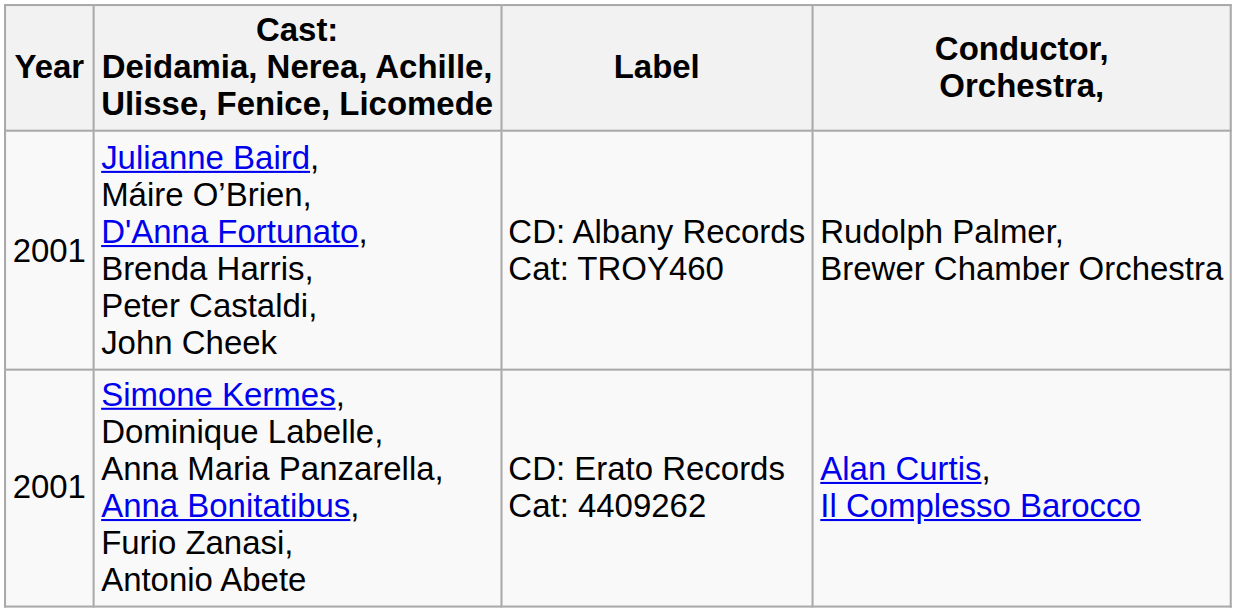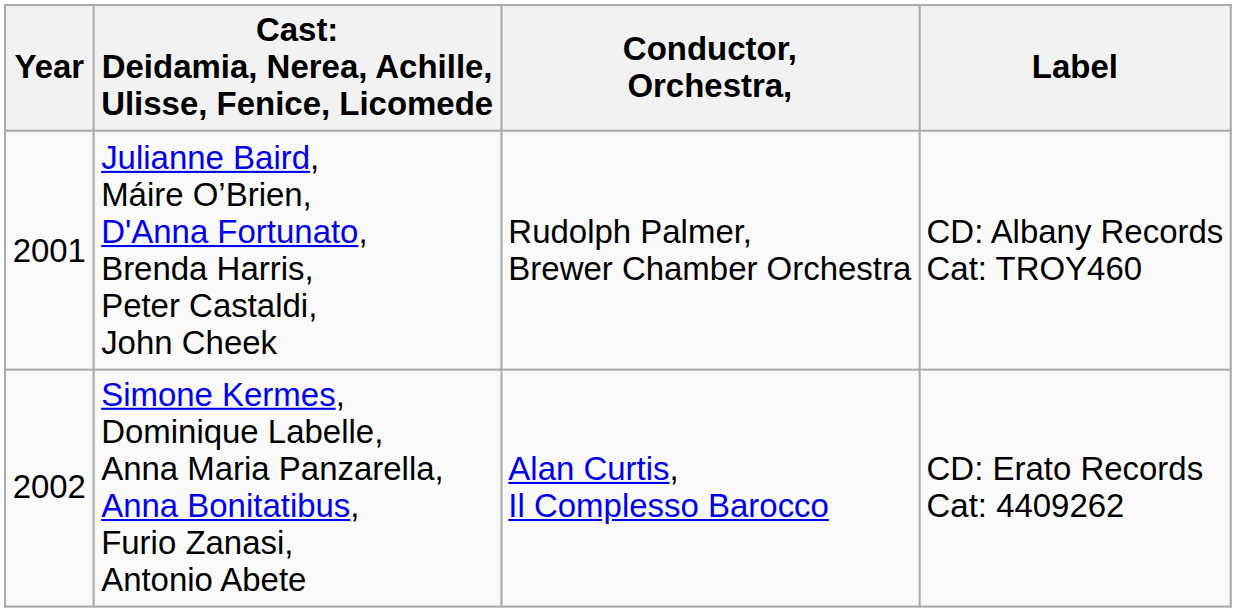columns swapped: Conductor, Orchestra, <-> Label
row 3 | Year: 2001 -> 2002
